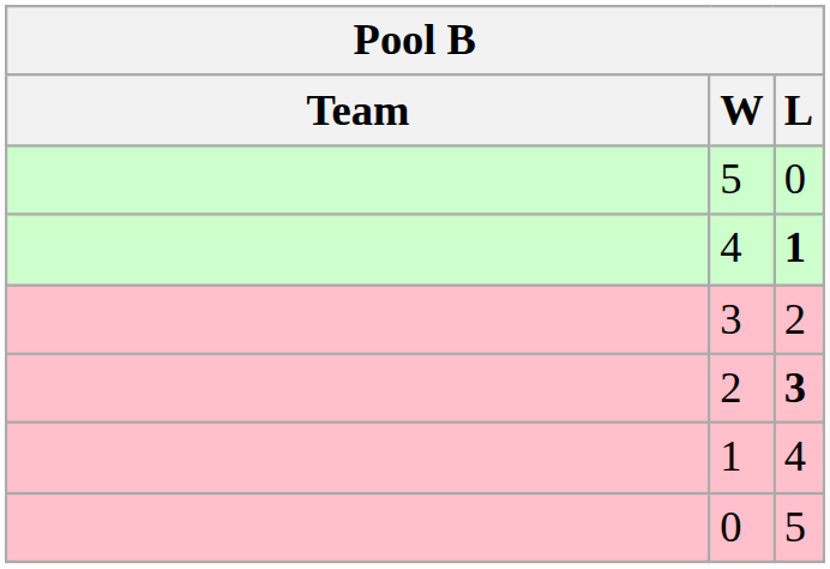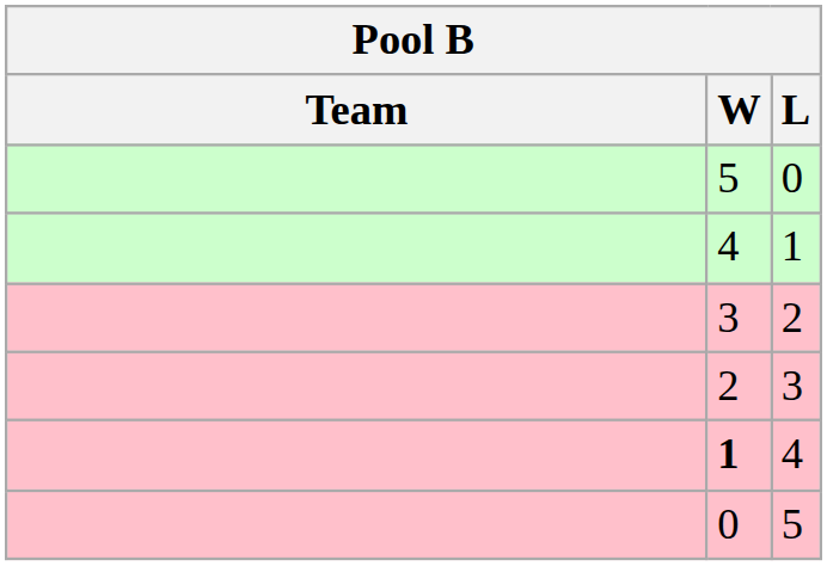row 4 | L: bold -> normal
row 6 | L: bold -> normal
row 7 | W: normal -> bold
